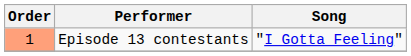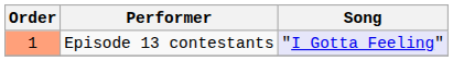Episode 13 contestants | Song: no background -> lavender background
